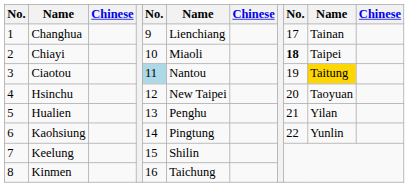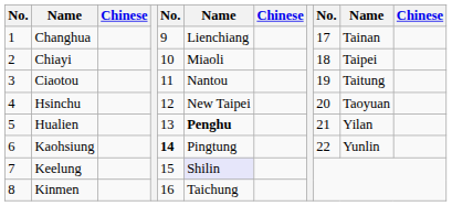Chiayi | column 9: bold -> normal
Ciaotou | column 5: lightblue background -> no background
Ciaotou | column 10: gold background -> no background
Hualien | column 6: normal -> bold
Kaohsiung | column 5: normal -> bold
Keelung | column 6: no background -> lavender background
